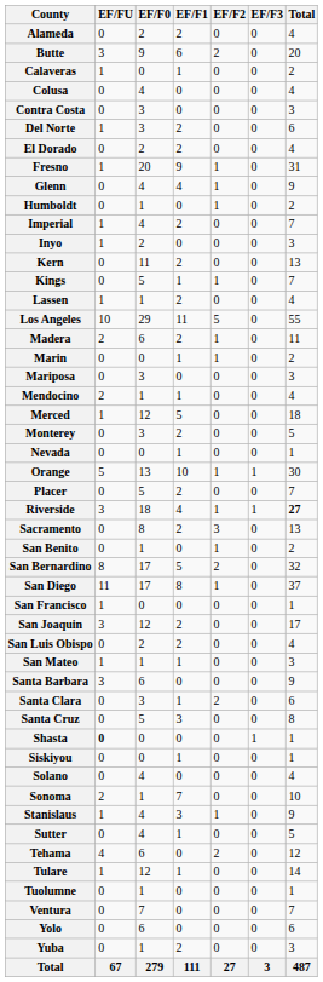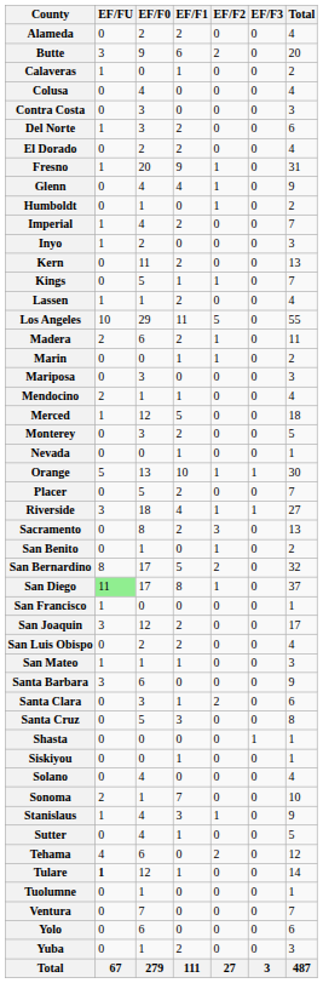Riverside | Total: bold -> normal
San Diego | EF/FU: no background -> lightgreen background
Shasta | EF/FU: bold -> normal
Tulare | EF/FU: normal -> bold
